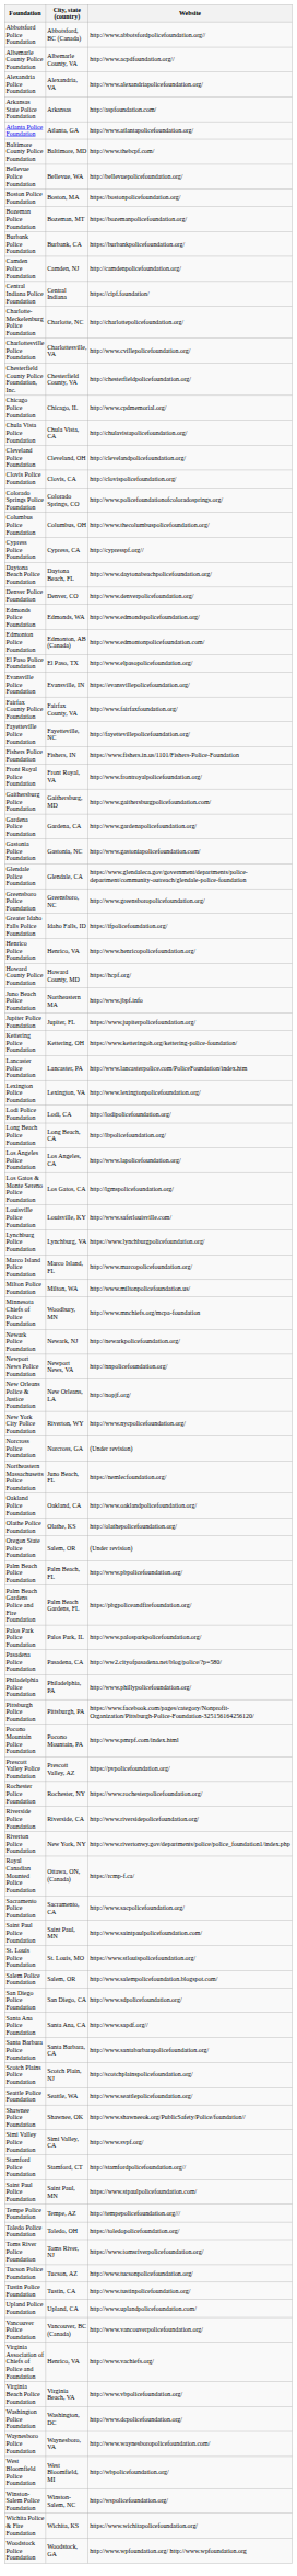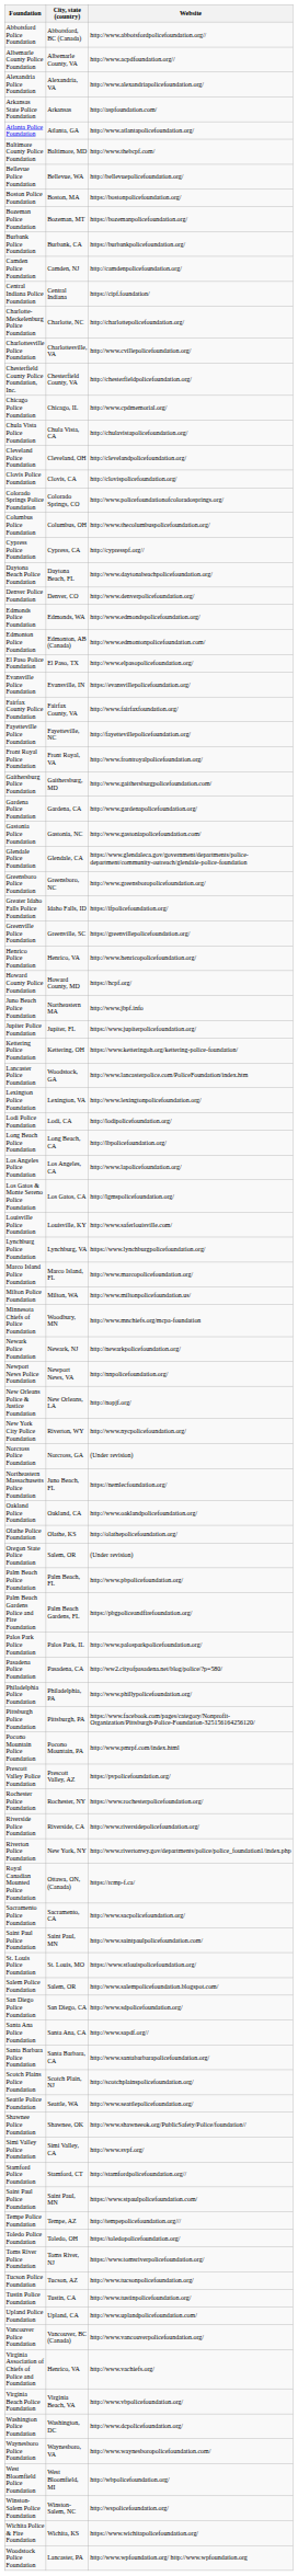- row: Fishers Police Foundation | Fishers, IN | https://www.fishers.in.us/1101/Fishers-Police-Foundation
+ row: Greenville Police Foundation | Greenville, SC | https://greenvillepolicefoundation.org/
Lancaster Police Foundation | City, state (country): Lancaster, PA -> Woodstock, GA
Woodstock Police Foundation | City, state (country): Woodstock, GA -> Lancaster, PA
